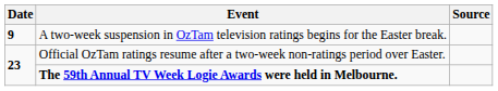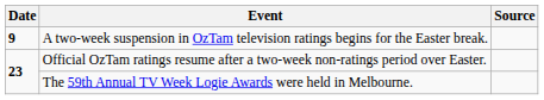The 59th Annual TV Week Logie Awards were held in Melbourne. | Event: bold -> normal
